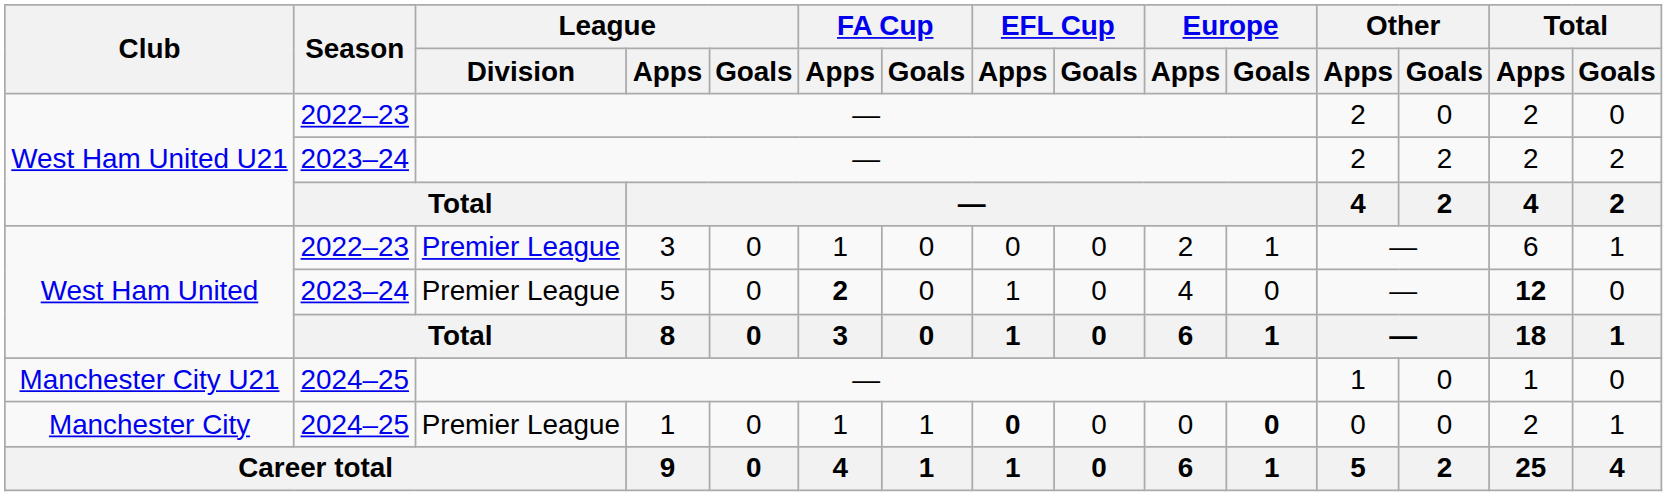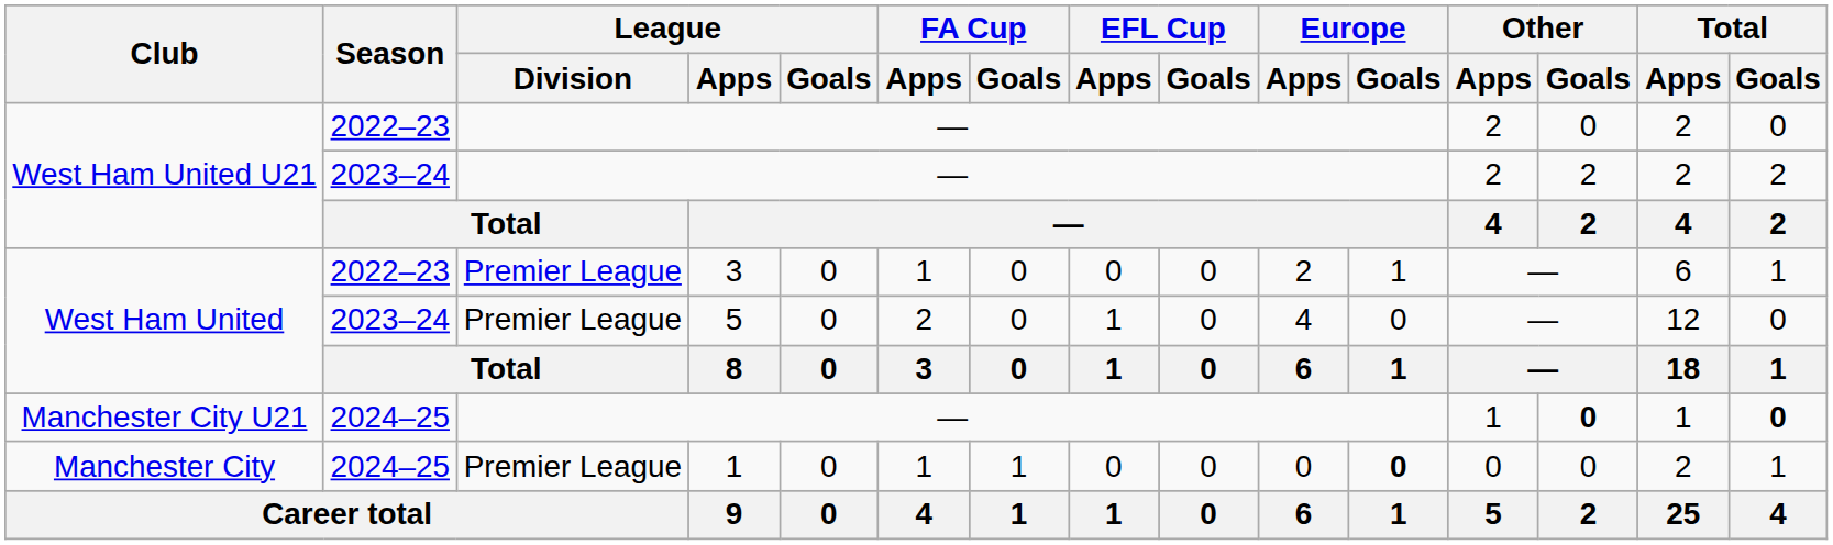West Ham United / 2023–24 | FA Cup / Apps: bold -> normal
West Ham United / 2023–24 | Total / Apps: bold -> normal
Manchester City U21 | Other / Goals: normal -> bold
Manchester City U21 | Total / Goals: normal -> bold
Manchester City | EFL Cup / Apps: bold -> normal
